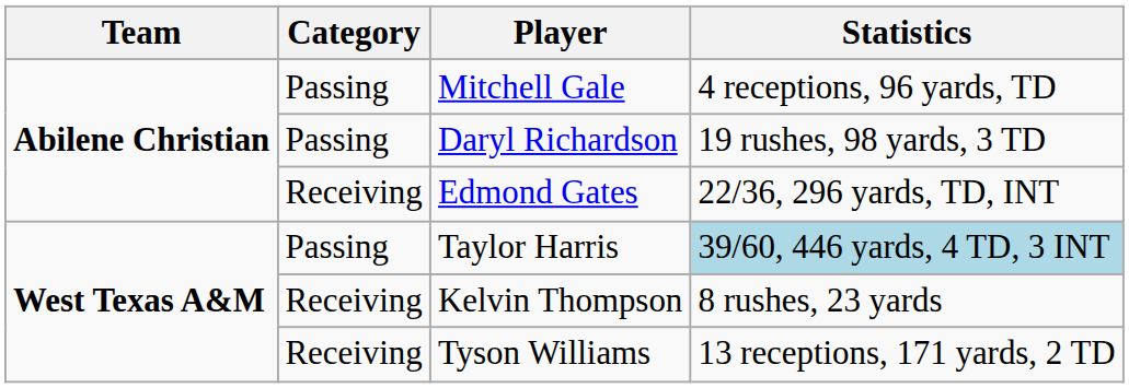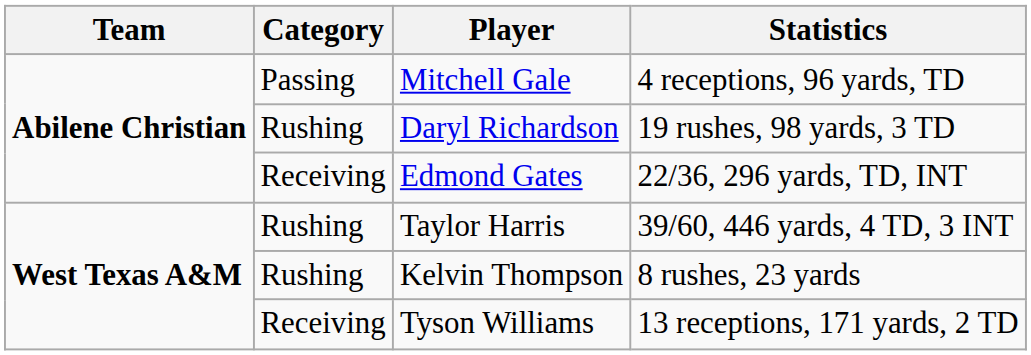Daryl Richardson | Category: Passing -> Rushing
Taylor Harris | Category: Passing -> Rushing
Taylor Harris | Statistics: lightblue background -> no background
Kelvin Thompson | Category: Receiving -> Rushing
